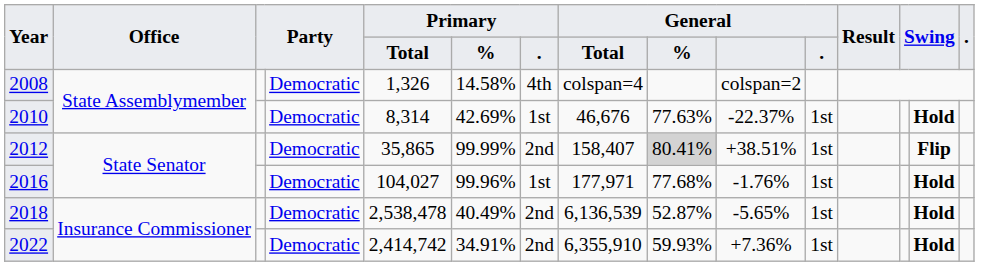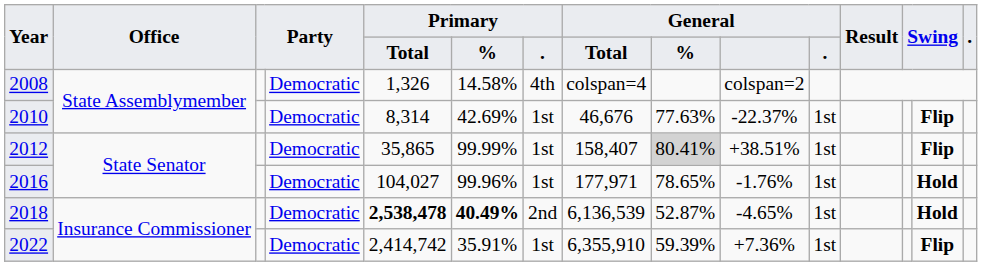2010 | column 14: Hold -> Flip
2012 | Primary / .: 2nd -> 1st
2016 | General / %: 77.68% -> 78.65%
2018 | Primary / Total: normal -> bold
2018 | Primary / %: normal -> bold
2018 | General: -5.65% -> -4.65%
2022 | Primary / %: 34.91% -> 35.91%
2022 | Primary / .: 2nd -> 1st
2022 | General / %: 59.93% -> 59.39%
2022 | column 14: Hold -> Flip
